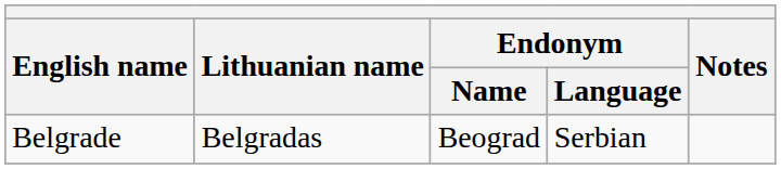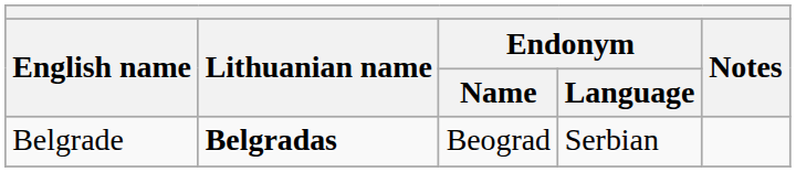Belgrade | Lithuanian name: normal -> bold
